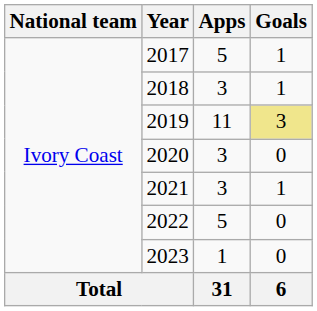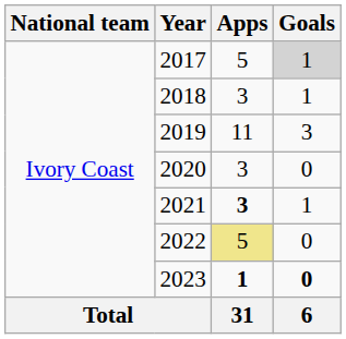2017 | Goals: no background -> lightgrey background
2019 | Goals: khaki background -> no background
2021 | Apps: normal -> bold
2022 | Apps: no background -> khaki background
2023 | Apps: normal -> bold
2023 | Goals: normal -> bold
